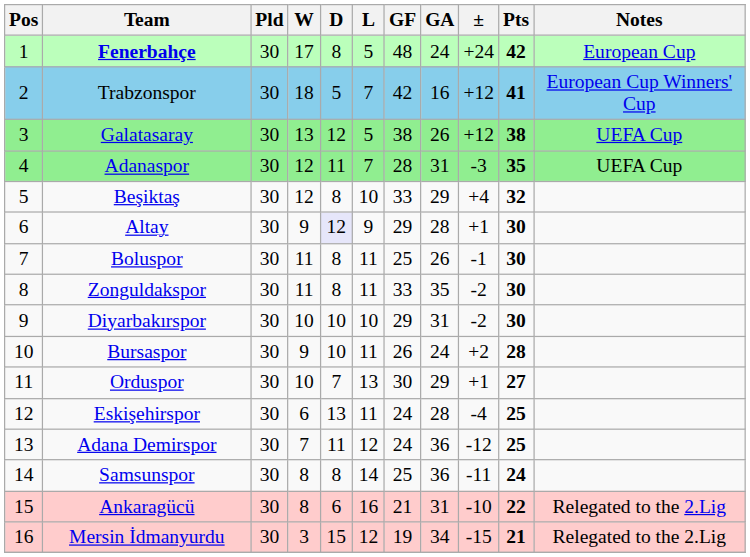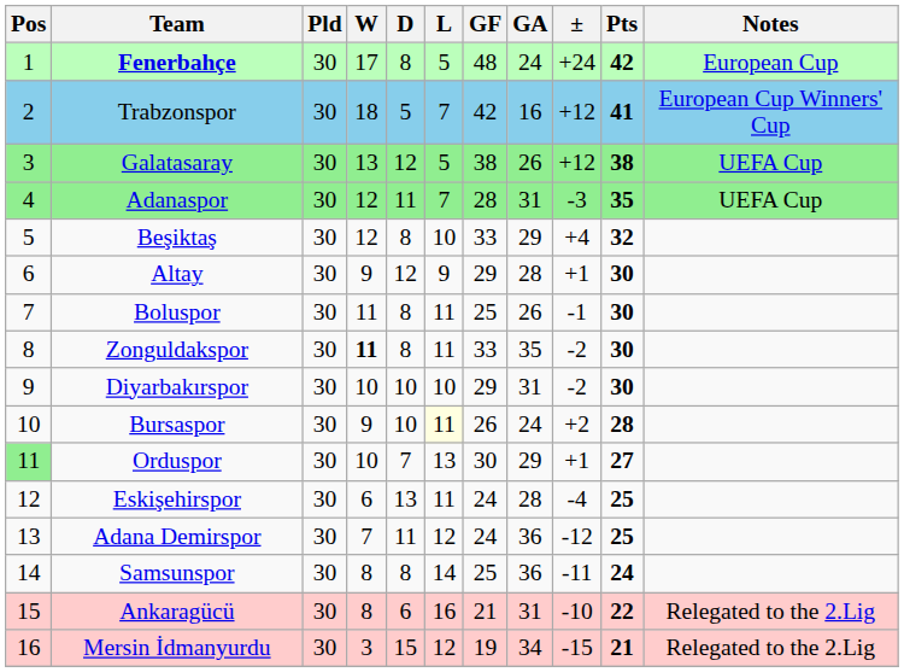Altay | D: lavender background -> no background
Zonguldakspor | W: normal -> bold
Bursaspor | L: no background -> lightyellow background
Orduspor | Pos: no background -> lightgreen background
